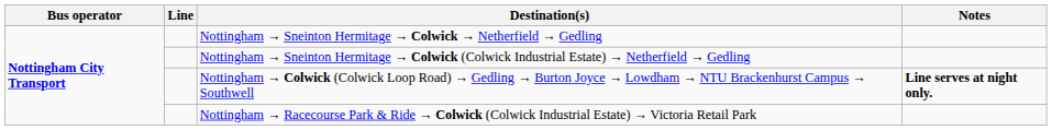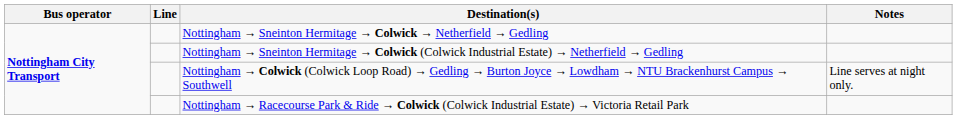row 4 | Notes: bold -> normal
